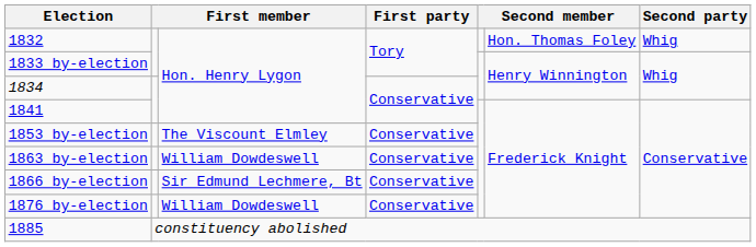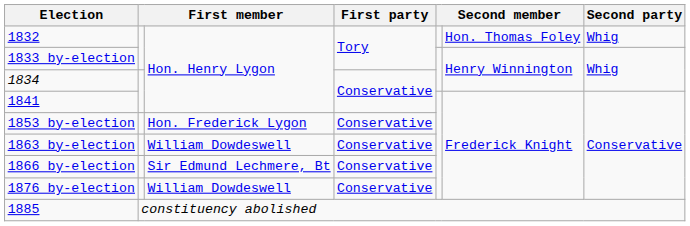1853 by-election | column 3: The Viscount Elmley -> Hon. Frederick Lygon
